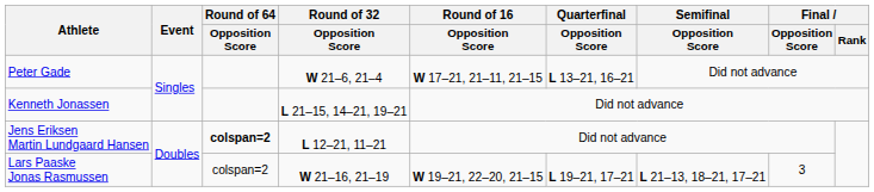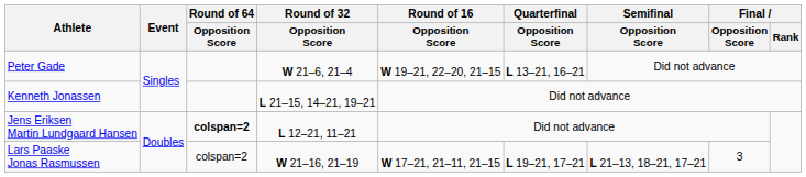Peter Gade | Round of 16 / Opposition Score: W 17–21, 21–11, 21–15 -> W 19–21, 22–20, 21–15
Lars Paaske Jonas Rasmussen | Round of 16 / Opposition Score: W 19–21, 22–20, 21–15 -> W 17–21, 21–11, 21–15
